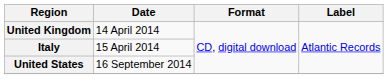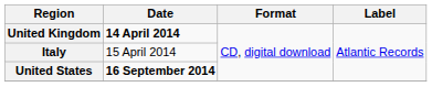United Kingdom | Date: normal -> bold
United States | Date: normal -> bold
